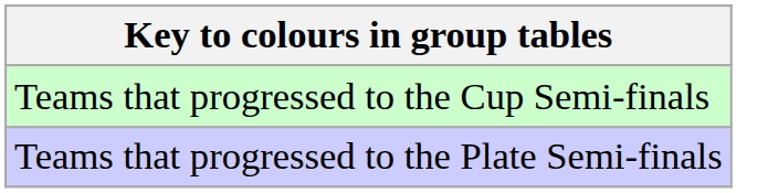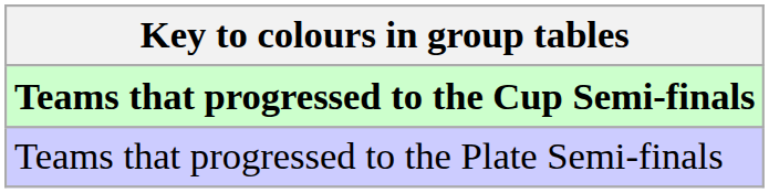row 2 | column 1: normal -> bold
